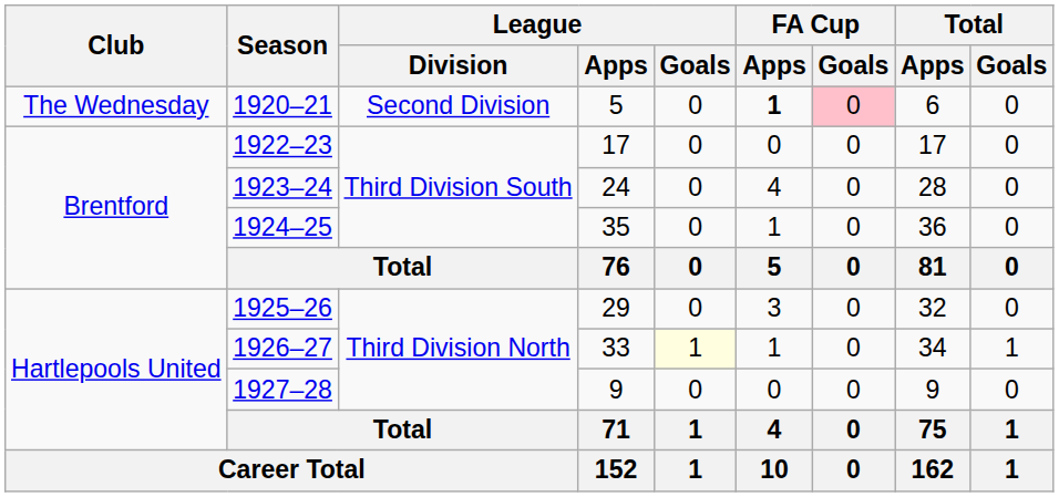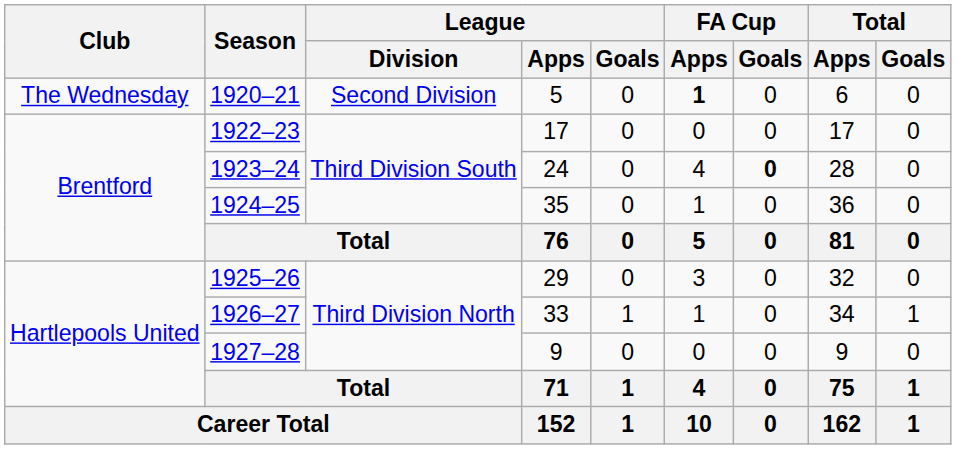1920–21 | FA Cup / Goals: pink background -> no background
1923–24 | FA Cup / Goals: normal -> bold
1926–27 | League / Goals: lightyellow background -> no background
